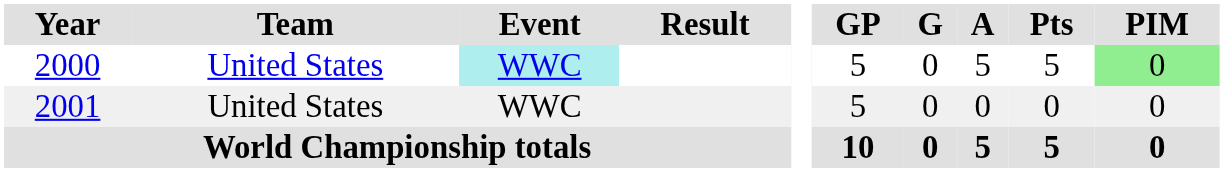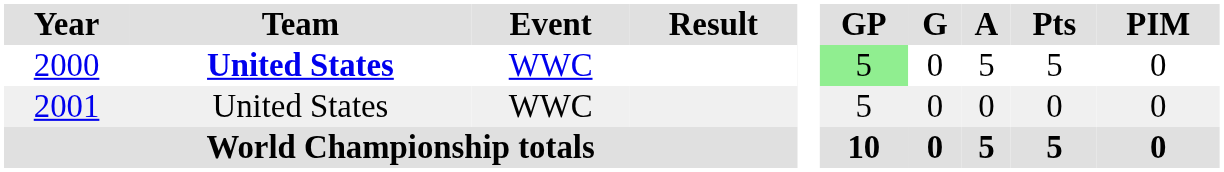2000 | Team: normal -> bold
2000 | Event: paleturquoise background -> no background
2000 | GP: no background -> lightgreen background
2000 | PIM: lightgreen background -> no background
